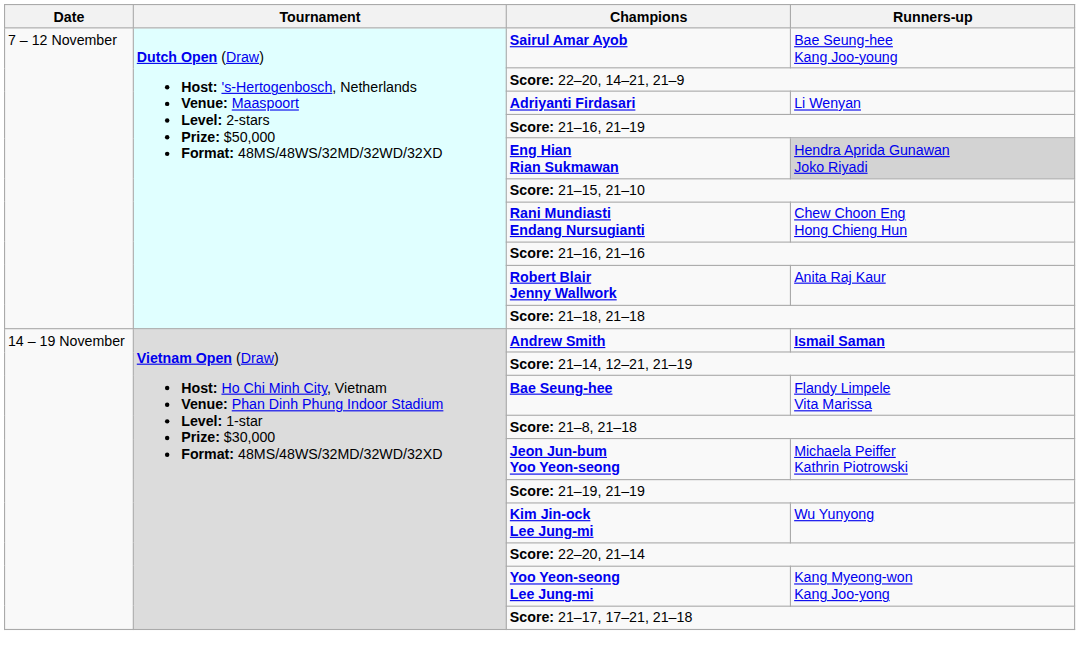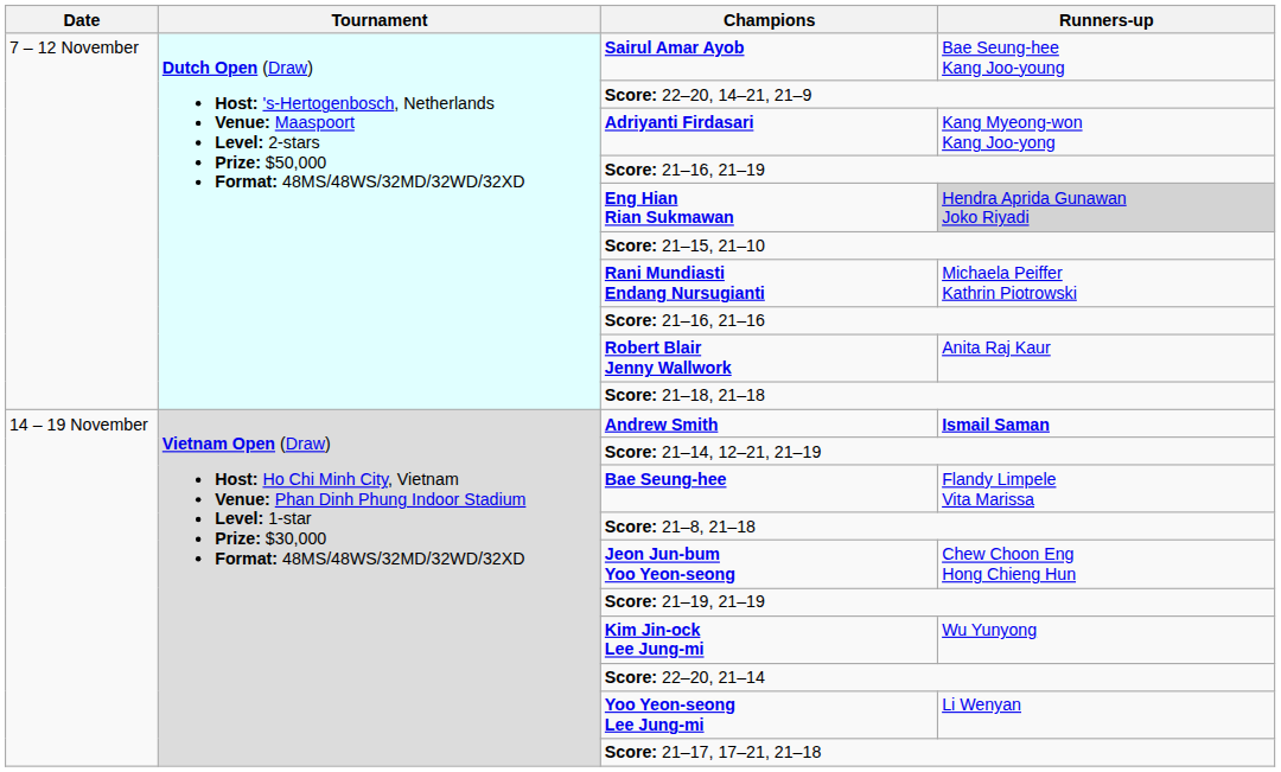Adriyanti Firdasari | Runners-up: Li Wenyan -> Kang Myeong-won Kang Joo-yong
Rani Mundiasti Endang Nursugianti | Runners-up: Chew Choon Eng Hong Chieng Hun -> Michaela Peiffer Kathrin Piotrowski
Jeon Jun-bum Yoo Yeon-seong | Runners-up: Michaela Peiffer Kathrin Piotrowski -> Chew Choon Eng Hong Chieng Hun
Yoo Yeon-seong Lee Jung-mi | Runners-up: Kang Myeong-won Kang Joo-yong -> Li Wenyan
